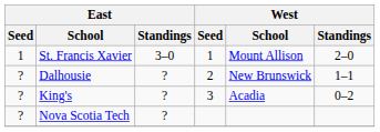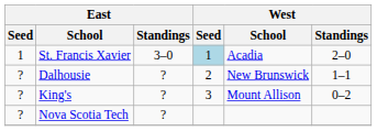St. Francis Xavier | West / Seed: no background -> lightblue background
St. Francis Xavier | West / School: Mount Allison -> Acadia
King's | West / School: Acadia -> Mount Allison
